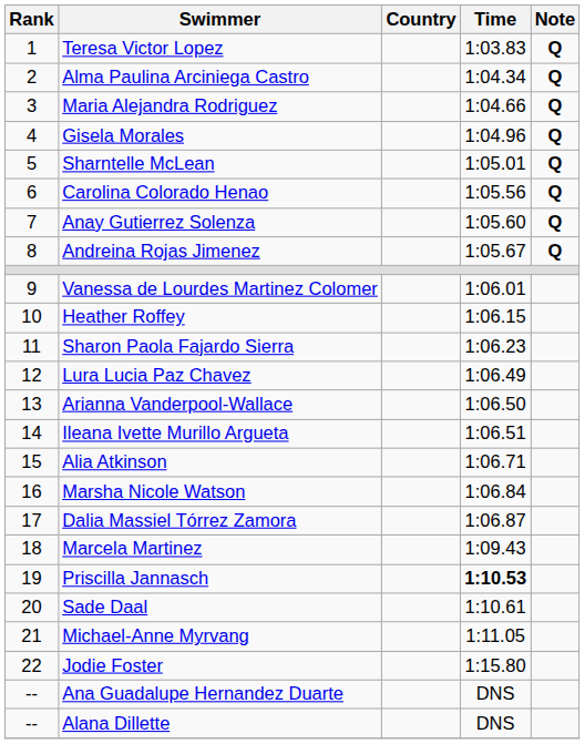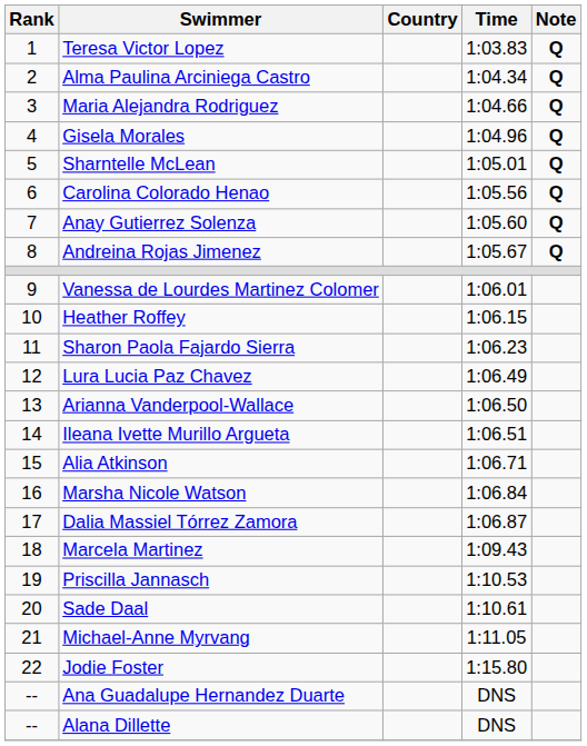Priscilla Jannasch | Time: bold -> normal
